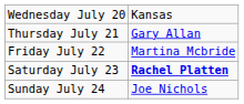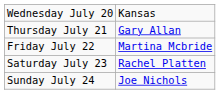Saturday July 23 | column 2: bold -> normal
